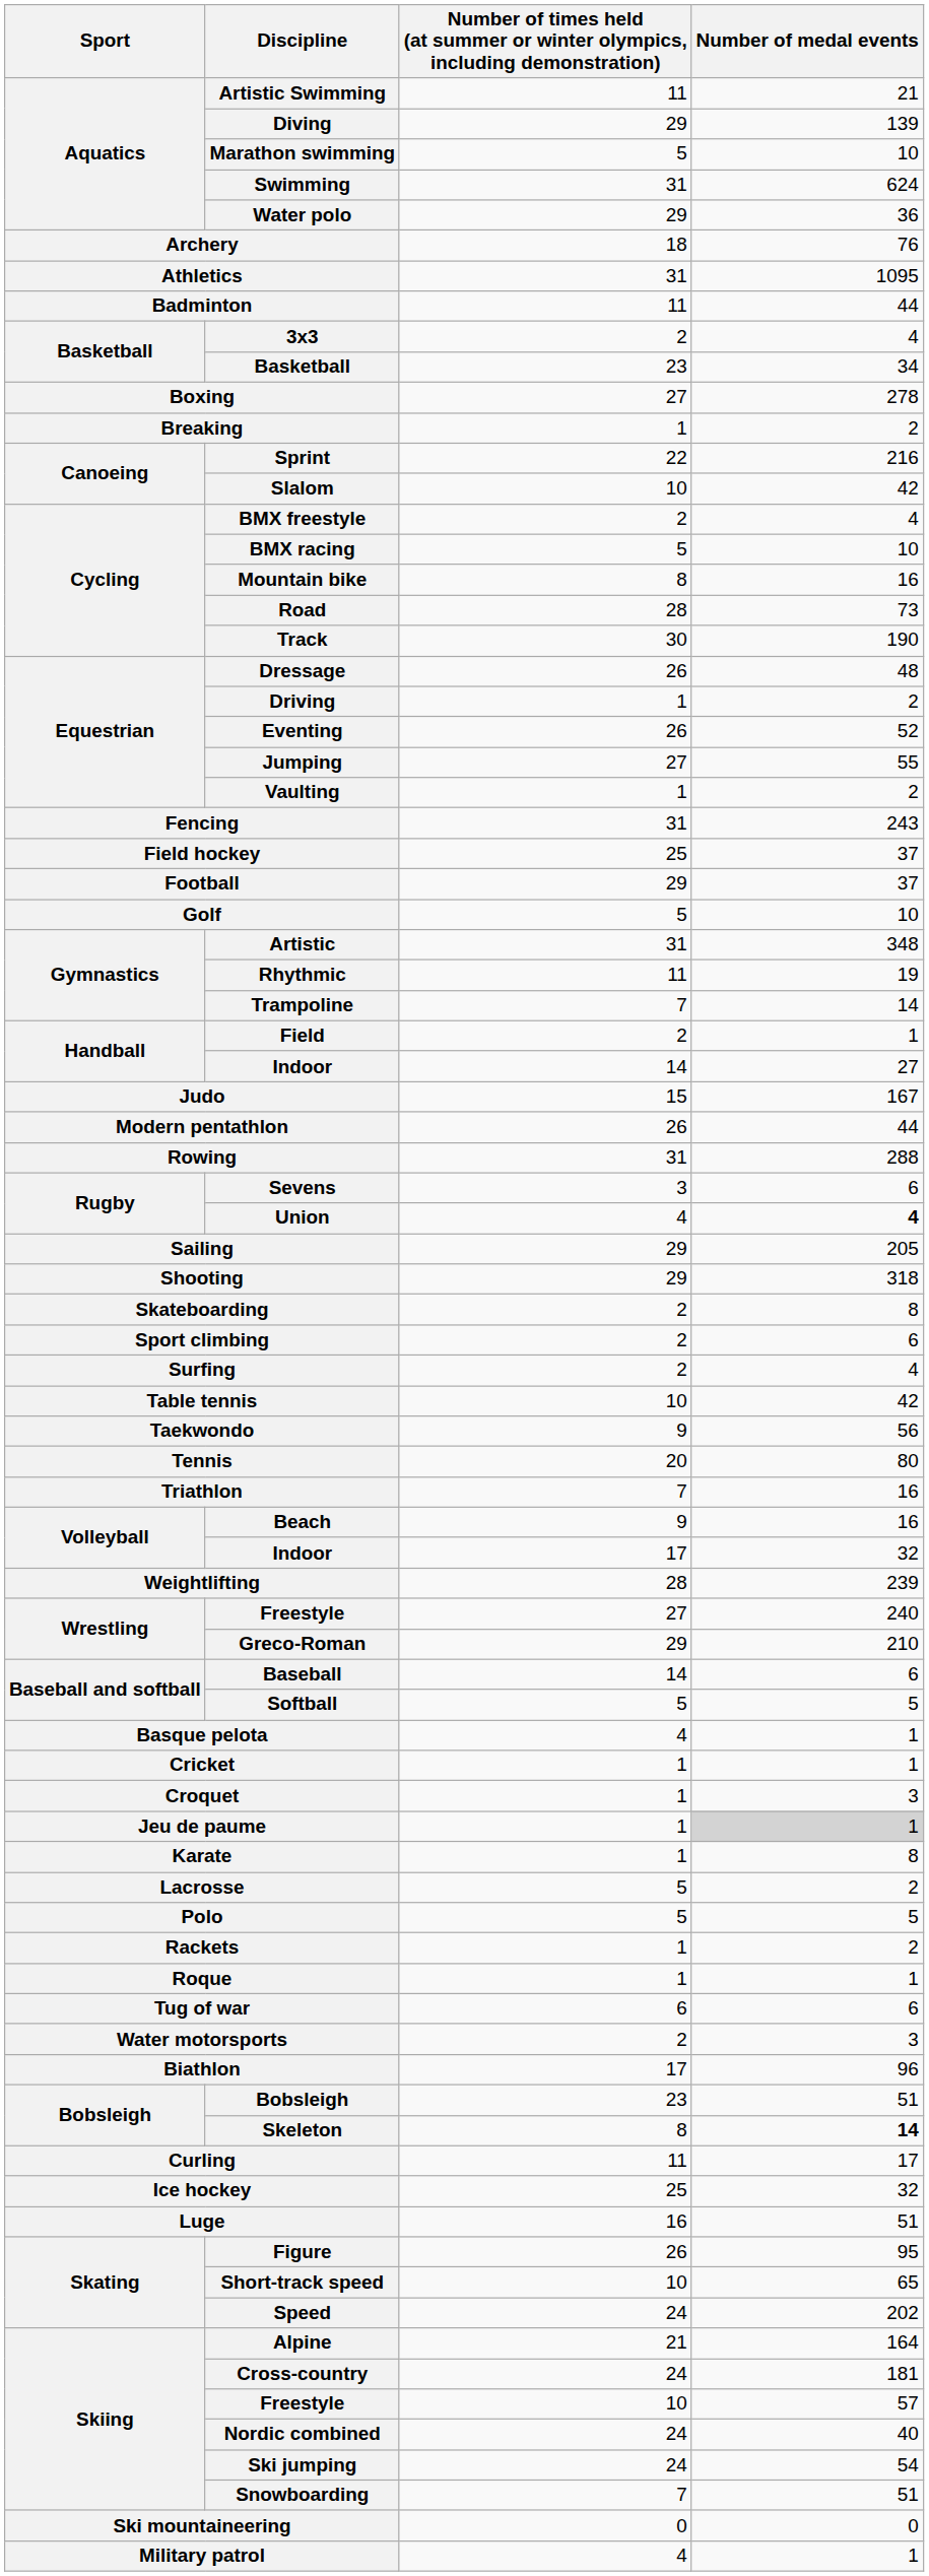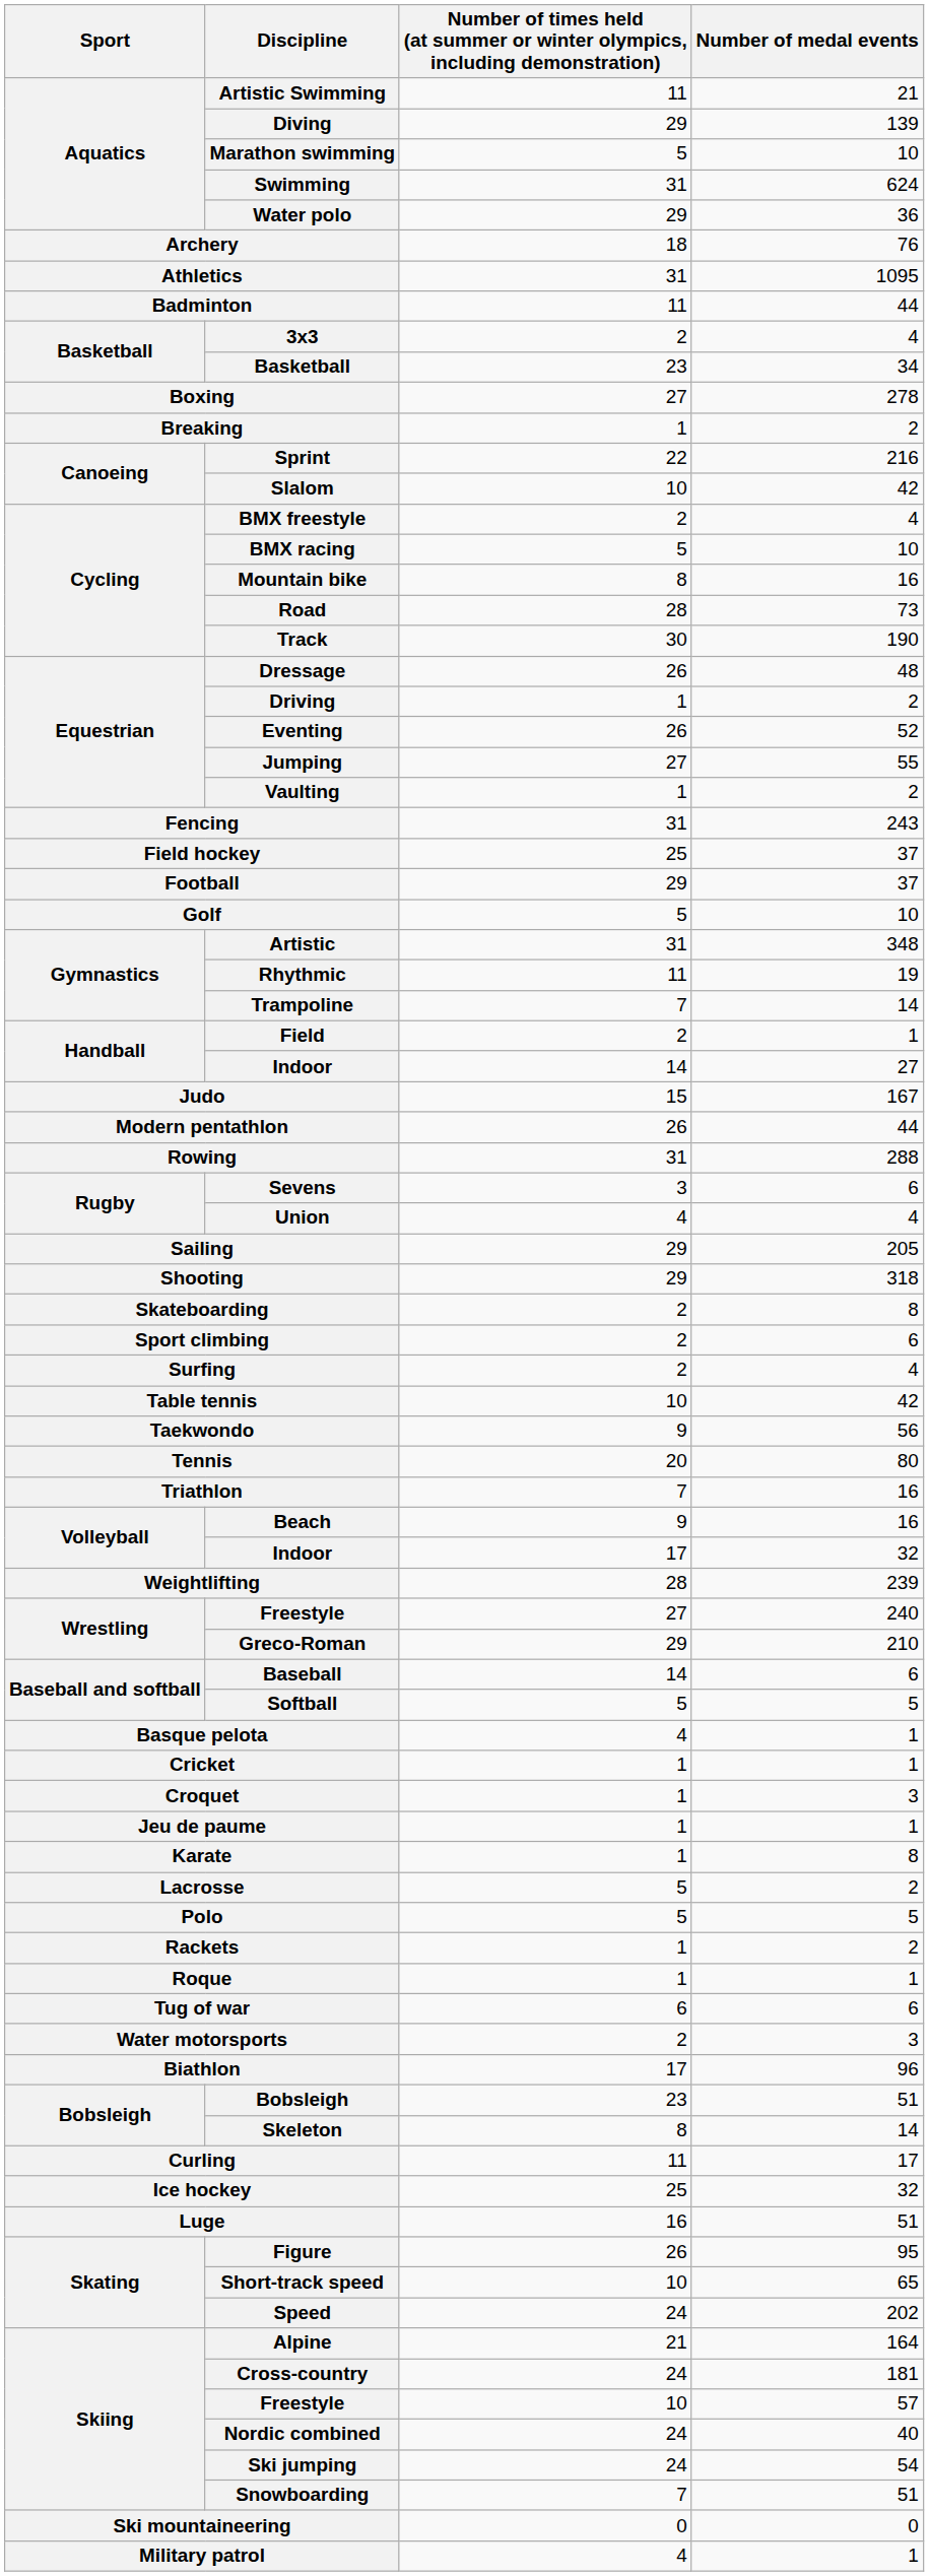Union | Number of medal events: bold -> normal
Jeu de paume | Number of medal events: lightgrey background -> no background
Skeleton | Number of medal events: bold -> normal
